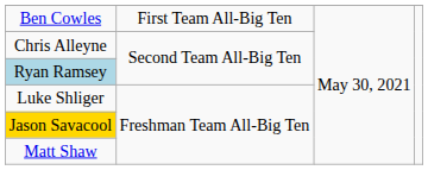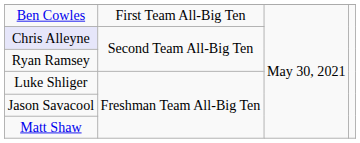row 2 | column 1: no background -> lavender background
row 3 | column 1: lightblue background -> no background
row 5 | column 1: gold background -> no background
